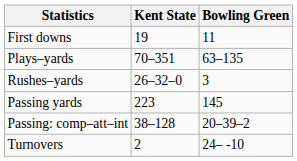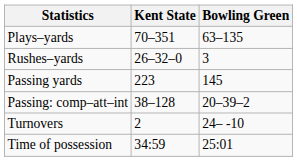- row: First downs | 19 | 11
+ row: Time of possession | 34:59 | 25:01
